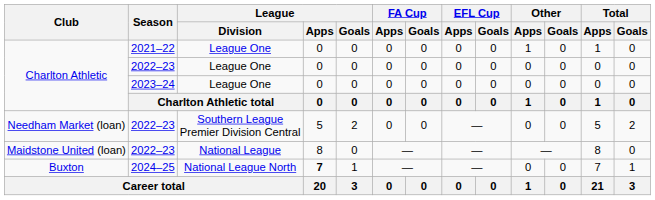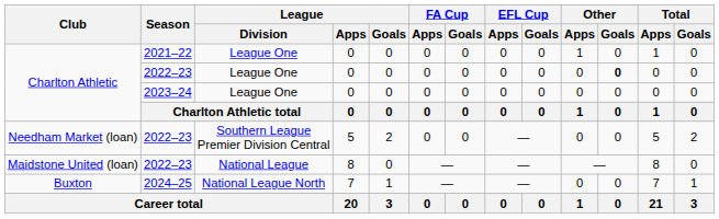Charlton Athletic / 2022–23 | Other / Goals: normal -> bold
Buxton | League / Apps: bold -> normal
